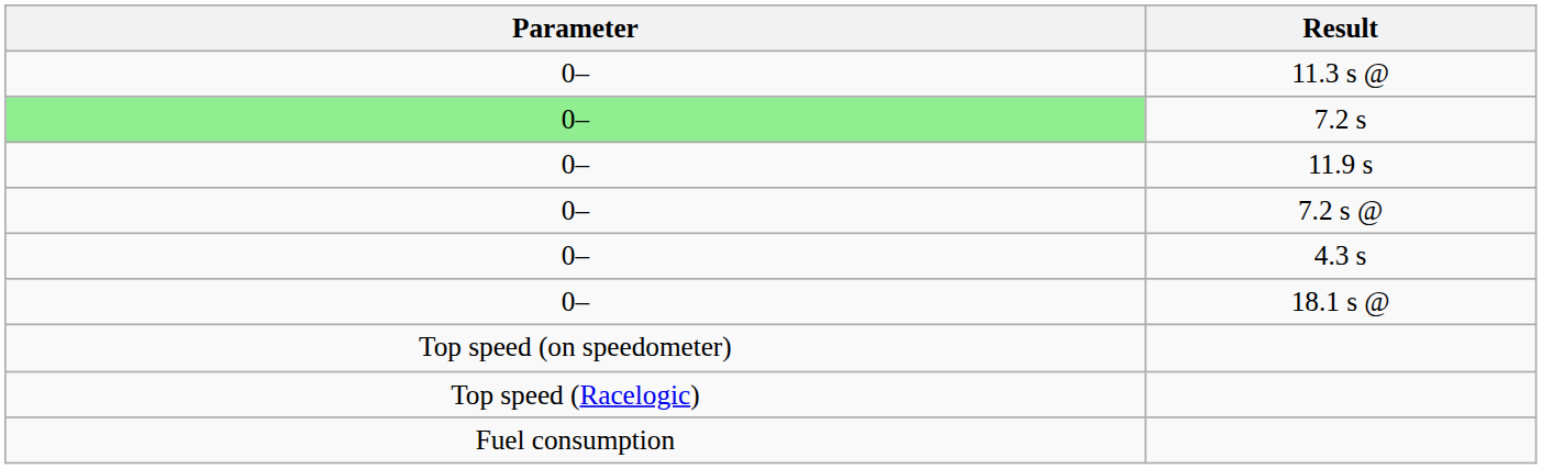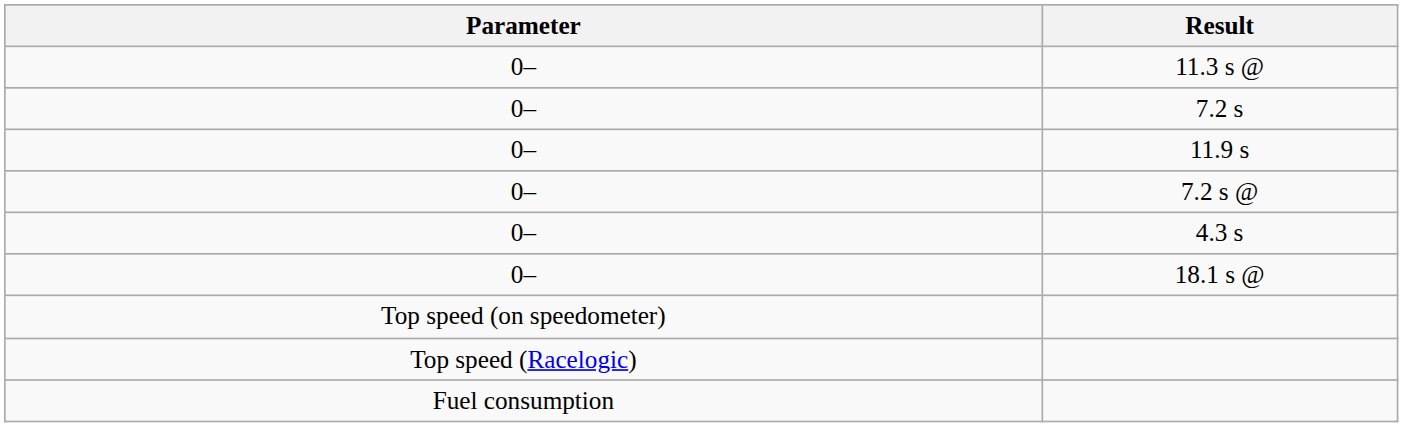row 3 | Parameter: lightgreen background -> no background
